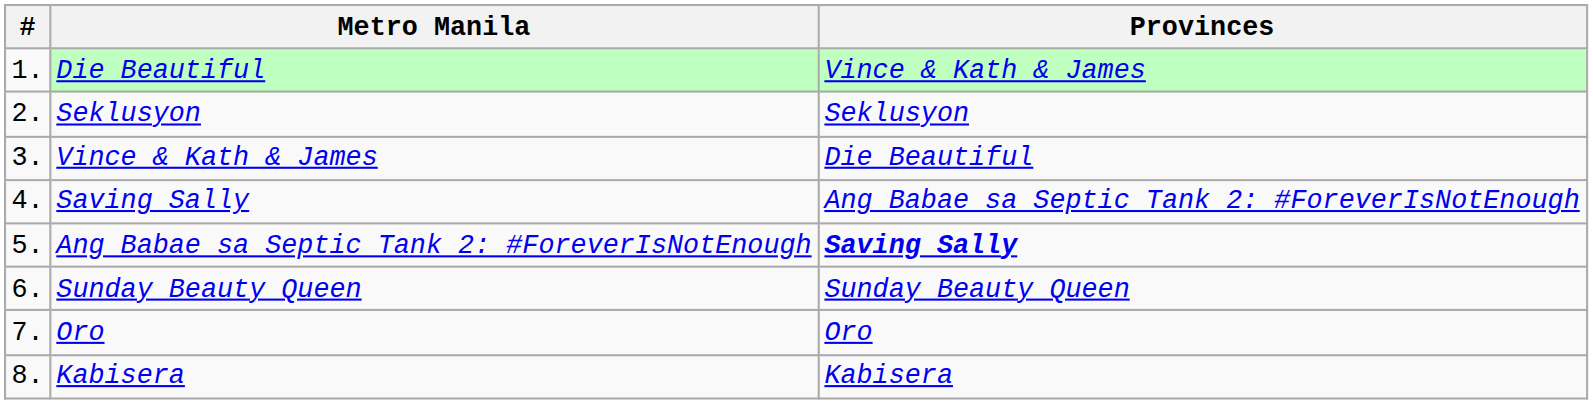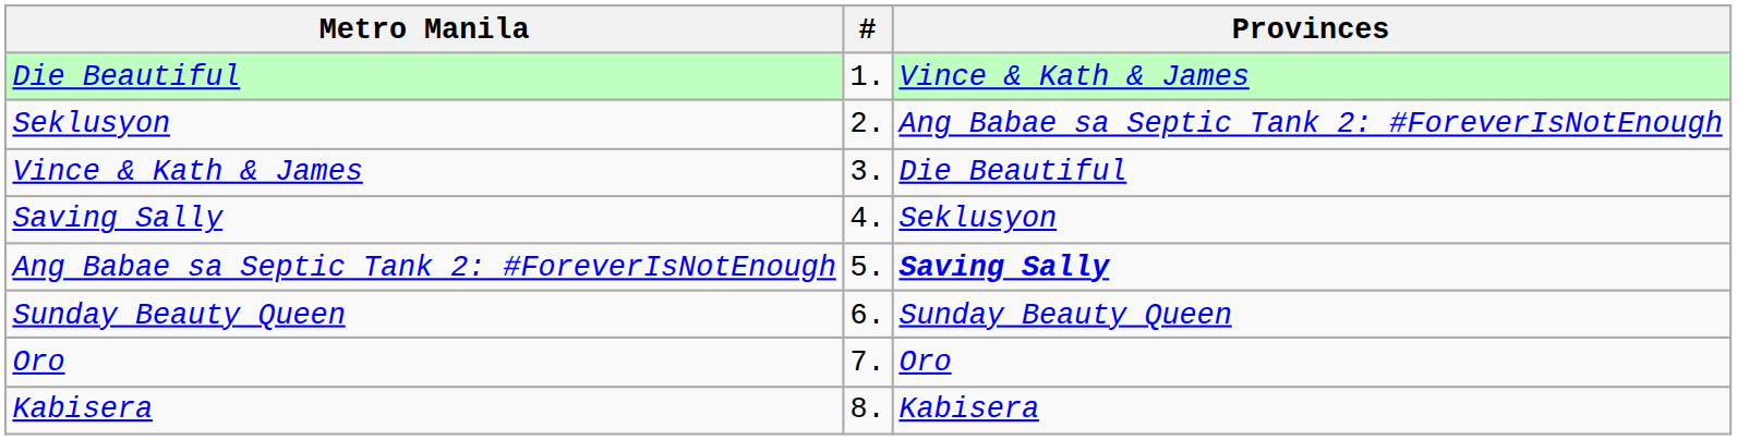columns swapped: # <-> Metro Manila
row 3 | Provinces: Seklusyon -> Ang Babae sa Septic Tank 2: #ForeverIsNotEnough
row 5 | Provinces: Ang Babae sa Septic Tank 2: #ForeverIsNotEnough -> Seklusyon
